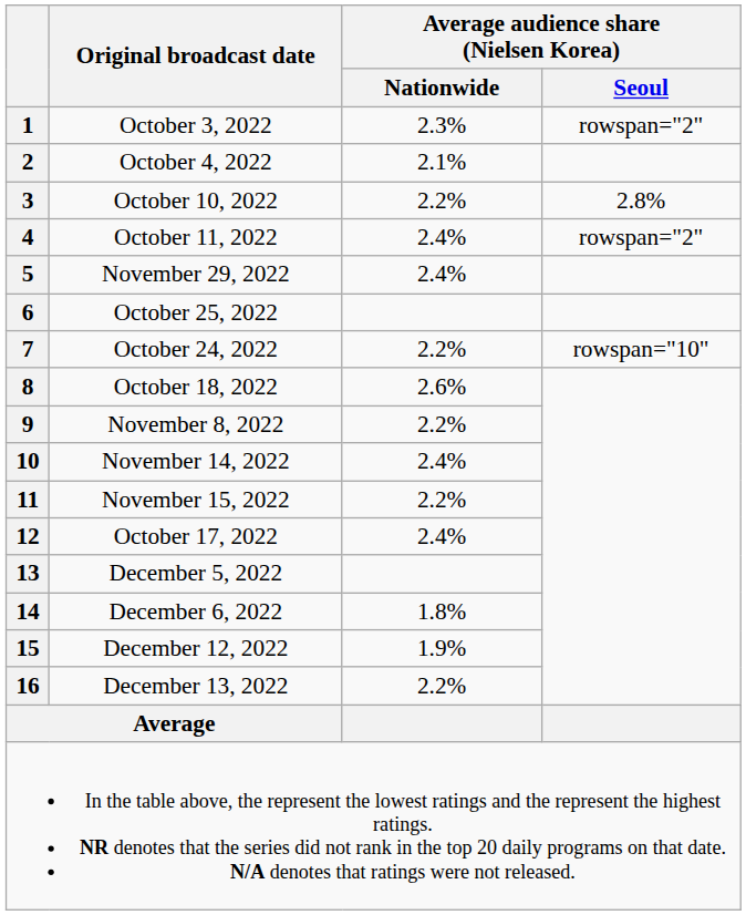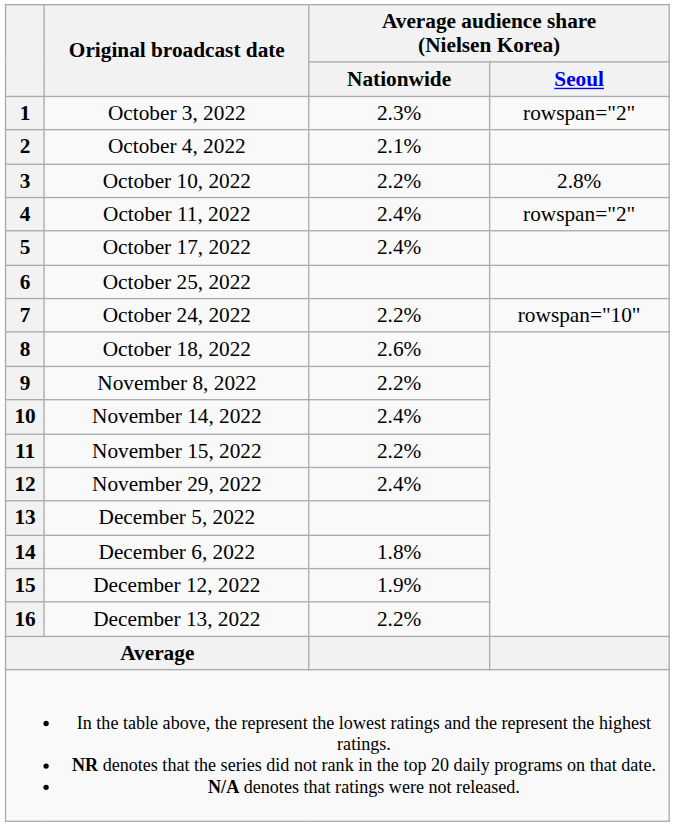5 | Original broadcast date: November 29, 2022 -> October 17, 2022
12 | Original broadcast date: October 17, 2022 -> November 29, 2022
